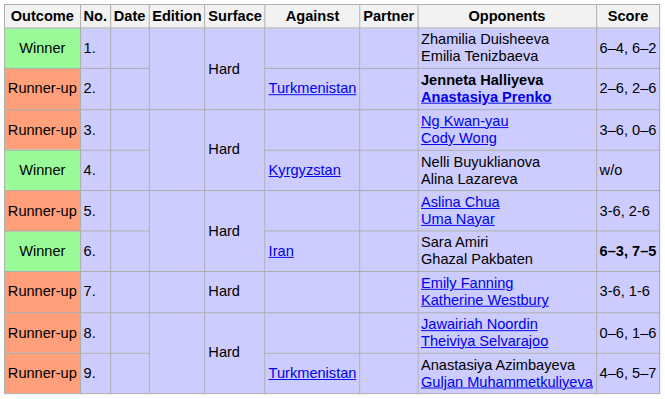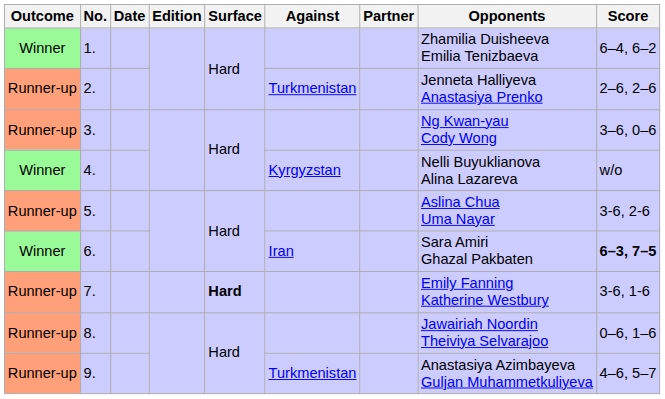2. | Opponents: bold -> normal
7. | Surface: normal -> bold
